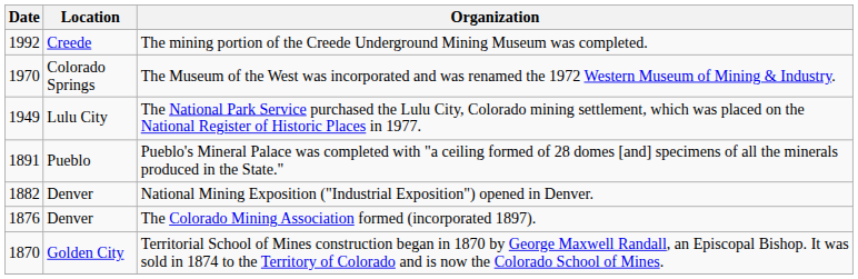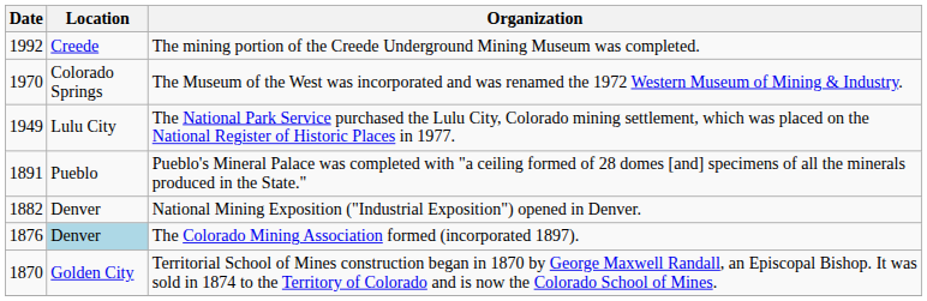The Colorado Mining Association formed (incorporated 1897). | Location: no background -> lightblue background
